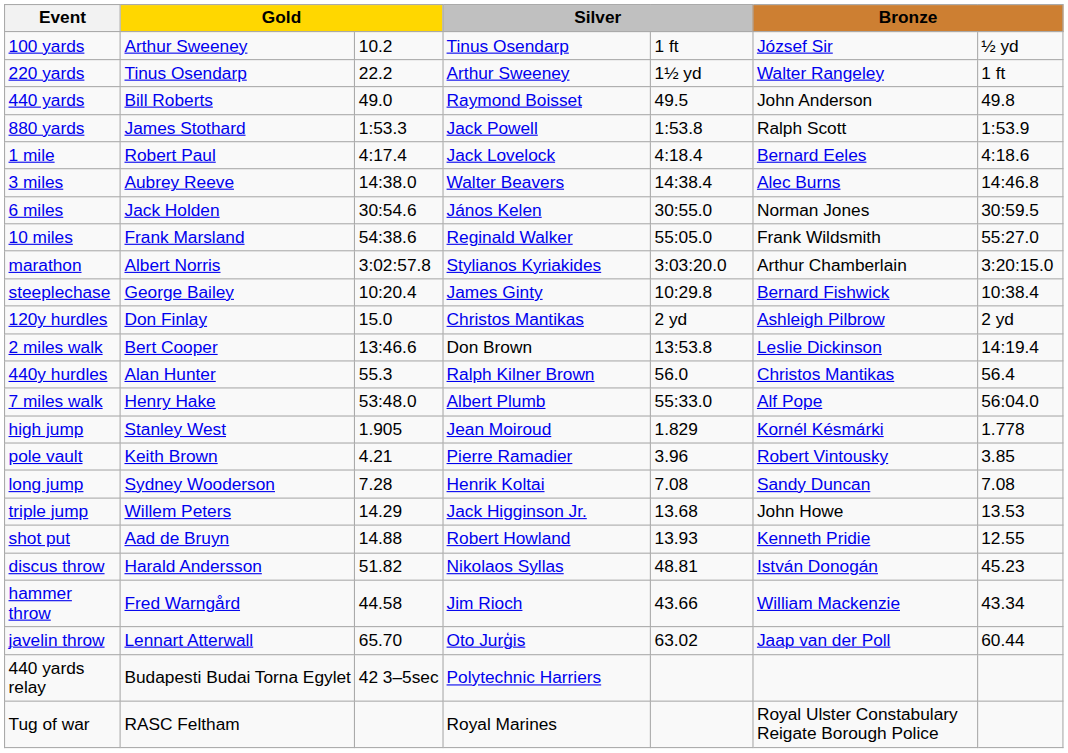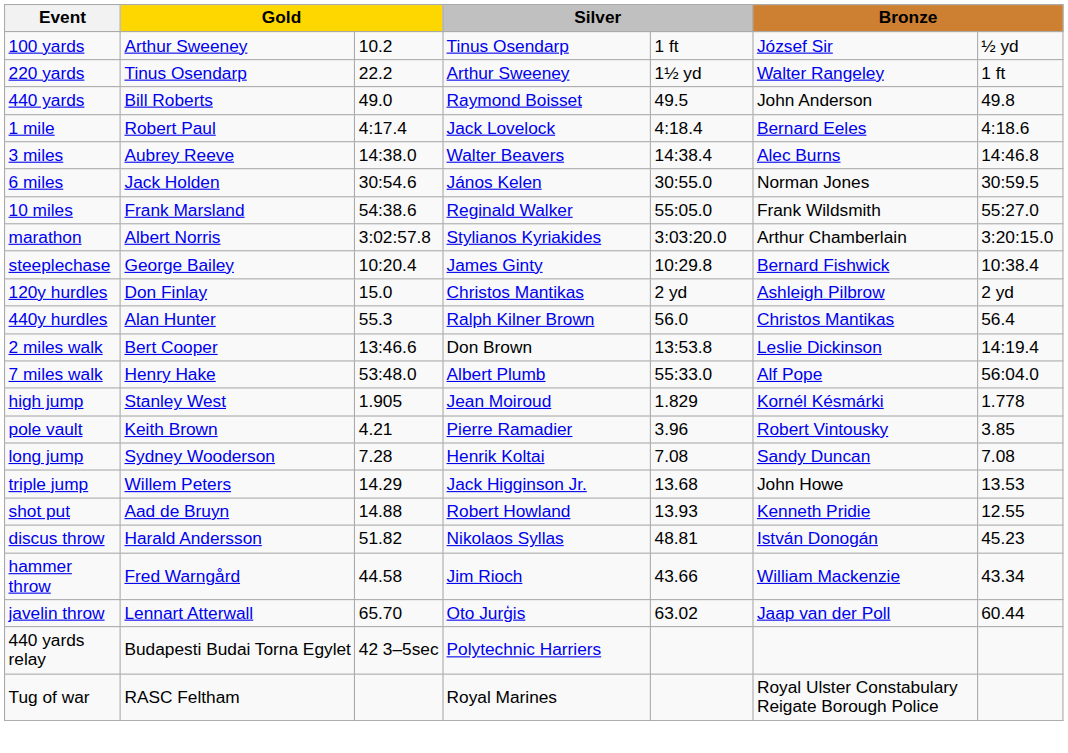- row: 880 yards | James Stothard | 1:53.3 | Jack Powell | 1:53.8 | Ralph Scott | 1:53.9
rows swapped: 440y hurdles <-> 2 miles walk
